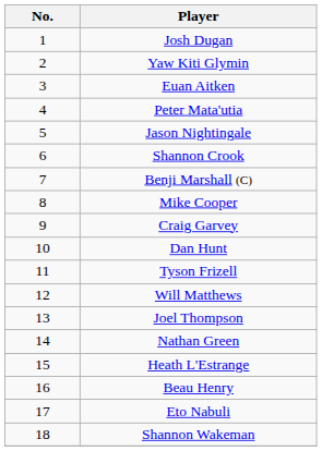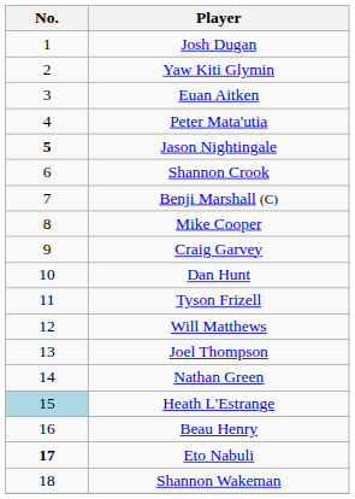Jason Nightingale | No.: normal -> bold
Heath L'Estrange | No.: no background -> lightblue background
Eto Nabuli | No.: normal -> bold
